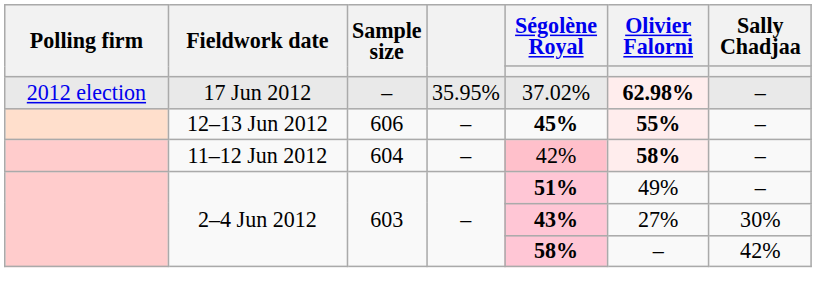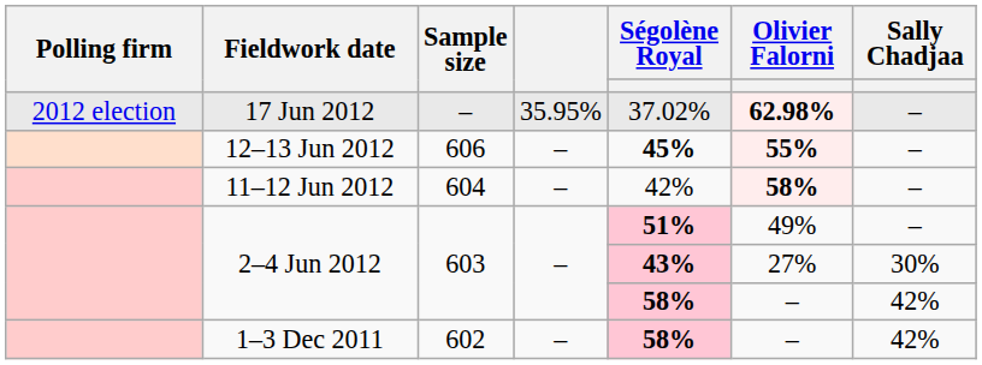11–12 Jun 2012 | Ségolène Royal: pink background -> no background
+ row: 1–3 Dec 2011 | 602 | – | 58% | – | 42%
